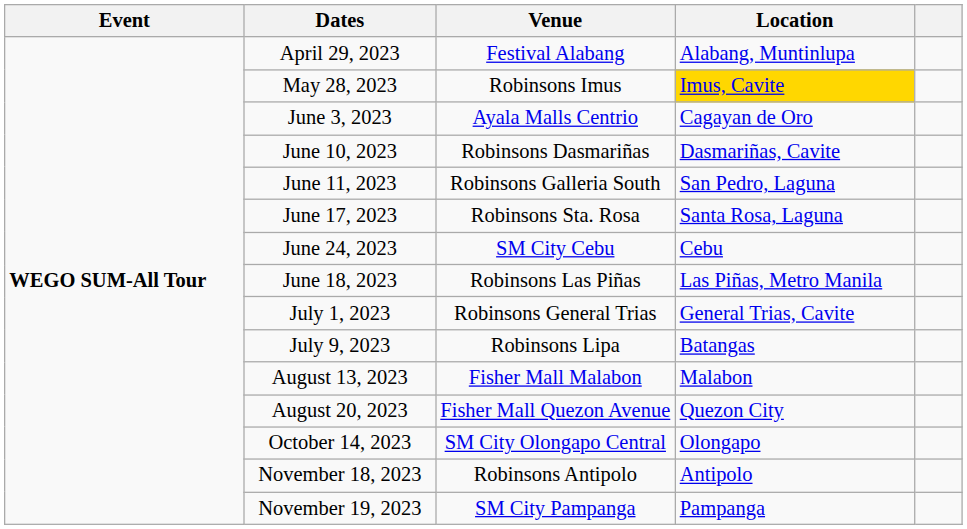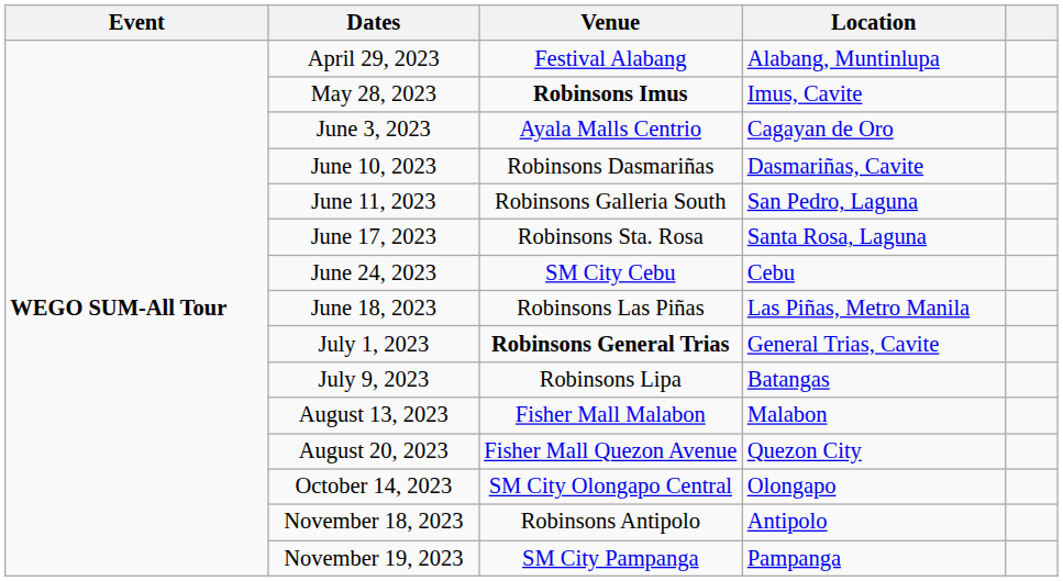row 3 | Venue: normal -> bold
row 3 | Location: gold background -> no background
row 10 | Venue: normal -> bold
